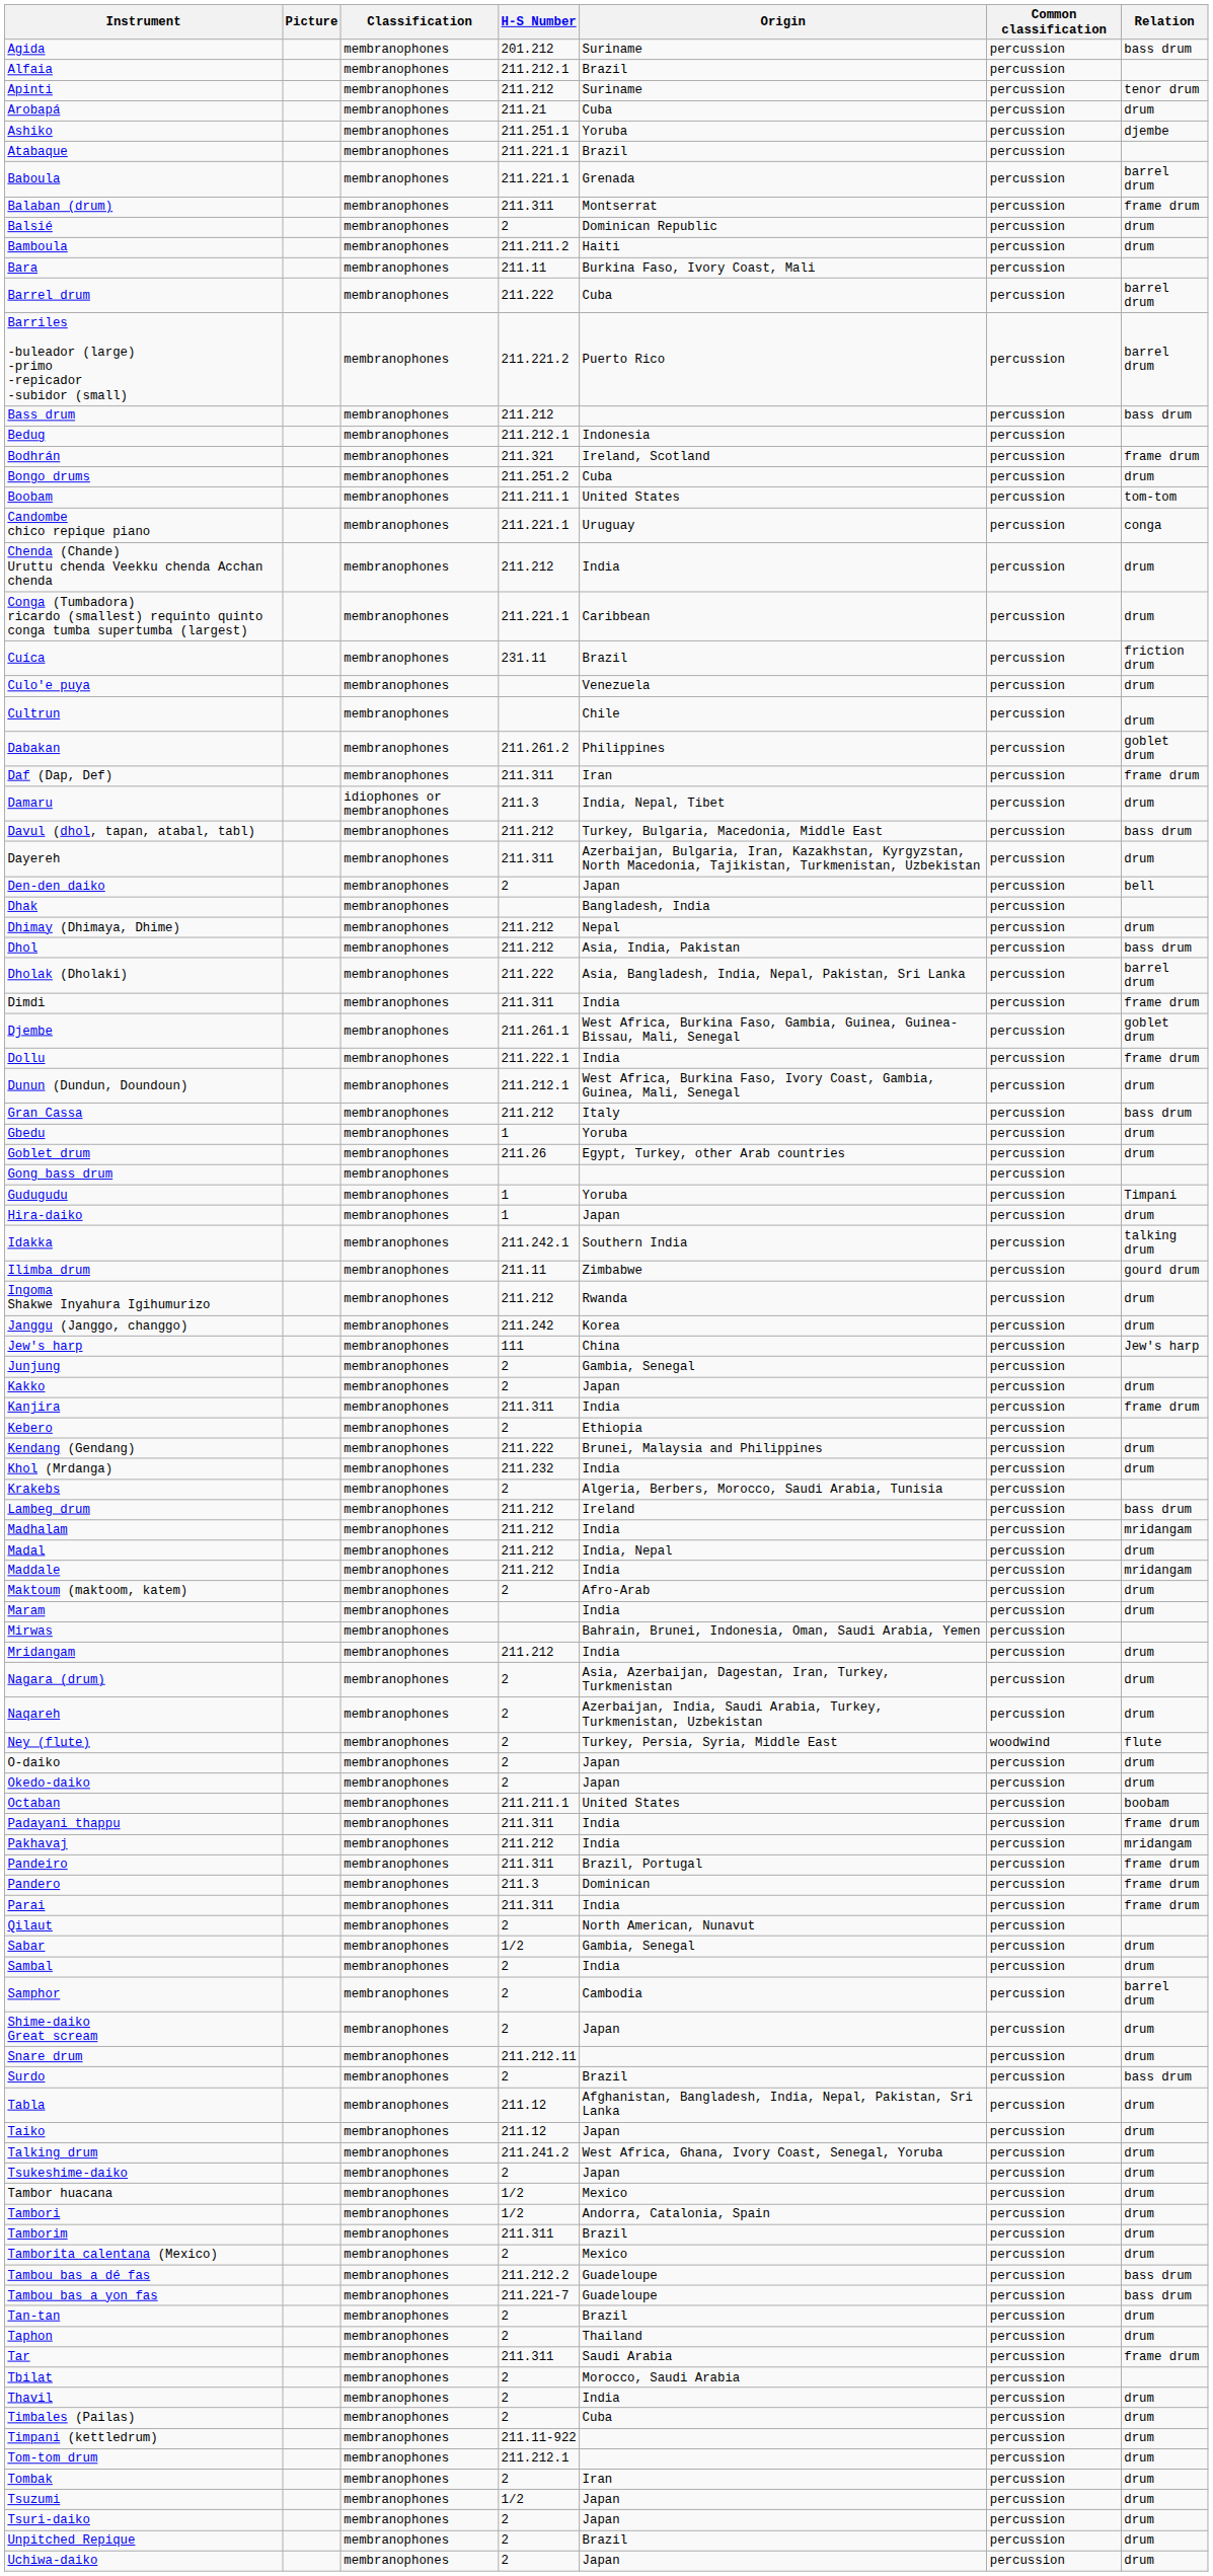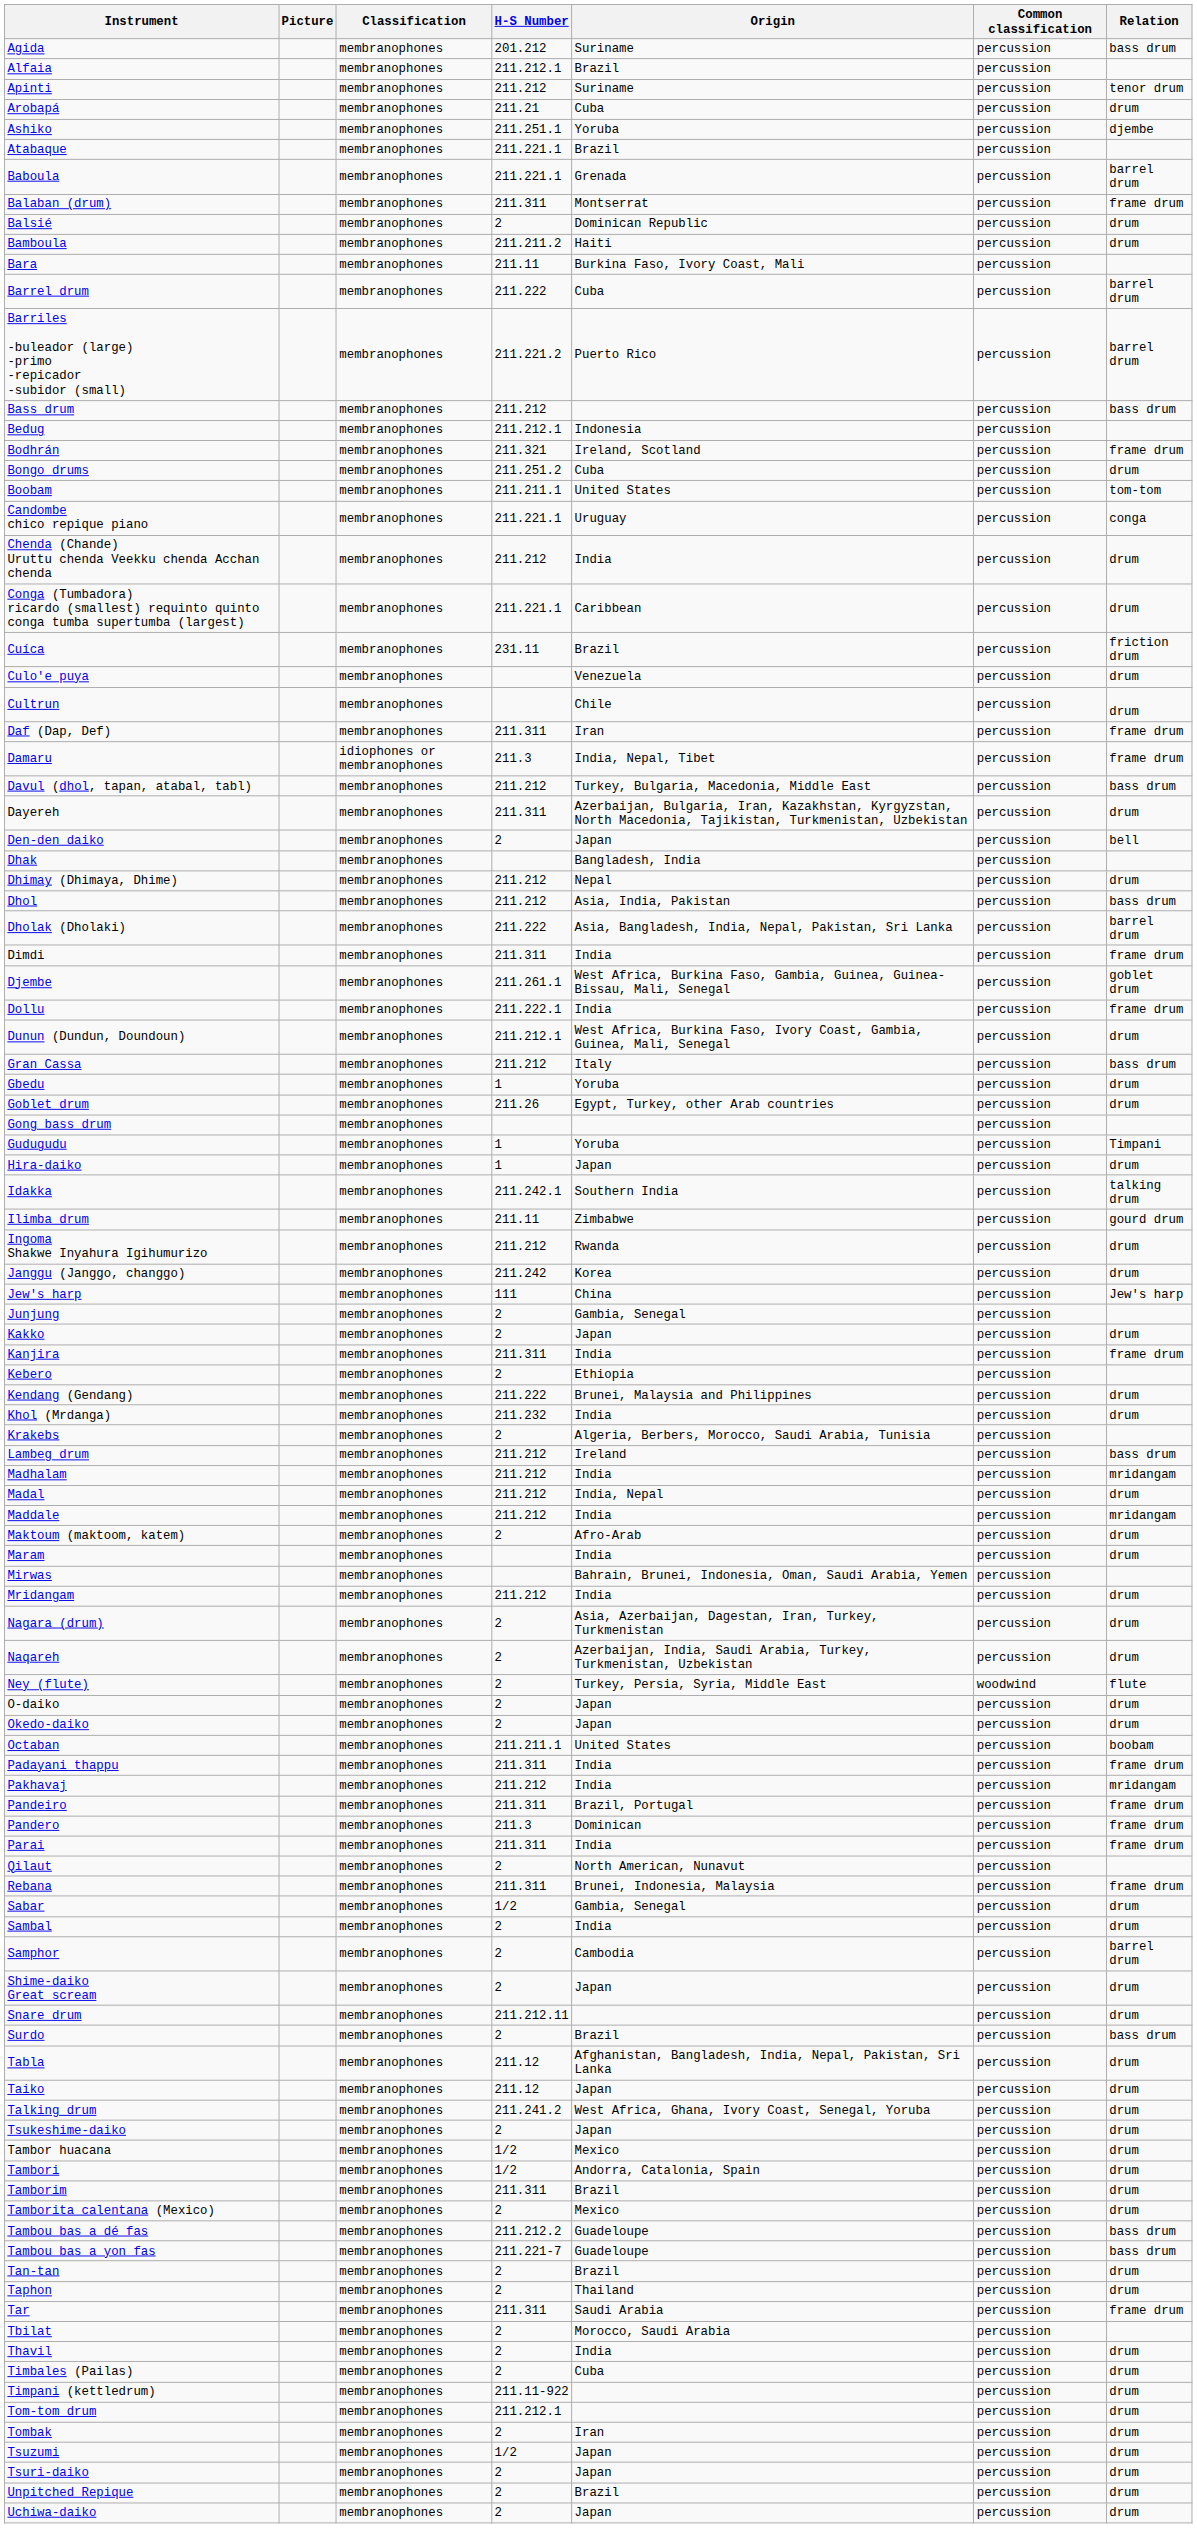- row: Dabakan | membranophones | 211.261.2 | Philippines | percussion | goblet drum
Damaru | Relation: drum -> frame drum
+ row: Rebana | membranophones | 211.311 | Brunei, Indonesia, Malaysia | percussion | frame drum
